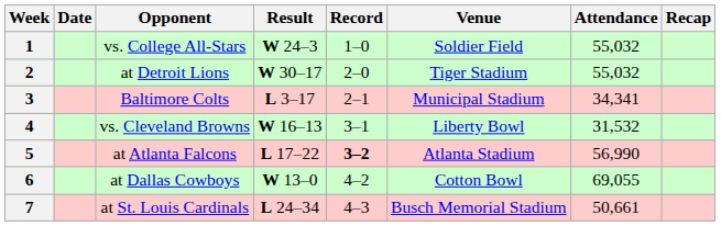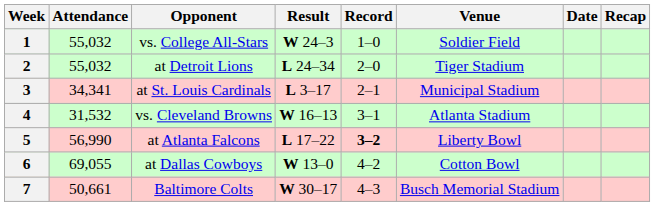columns swapped: Date <-> Attendance
2 | Result: W 30–17 -> L 24–34
3 | Opponent: Baltimore Colts -> at St. Louis Cardinals
4 | Venue: Liberty Bowl -> Atlanta Stadium
5 | Venue: Atlanta Stadium -> Liberty Bowl
7 | Opponent: at St. Louis Cardinals -> Baltimore Colts
7 | Result: L 24–34 -> W 30–17
